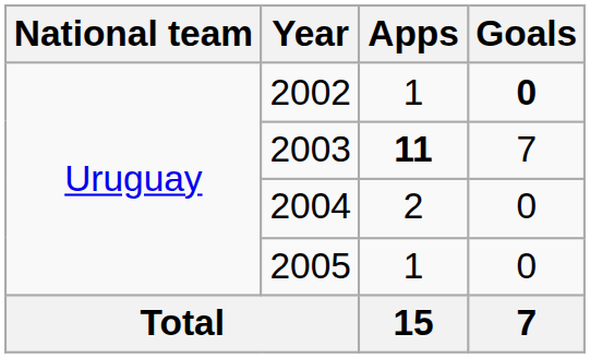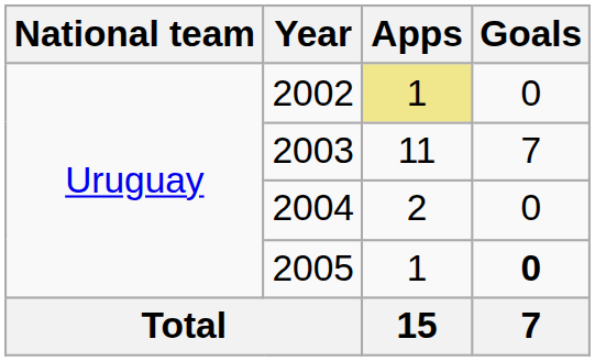2002 | Apps: no background -> khaki background
2002 | Goals: bold -> normal
2003 | Apps: bold -> normal
2005 | Goals: normal -> bold
